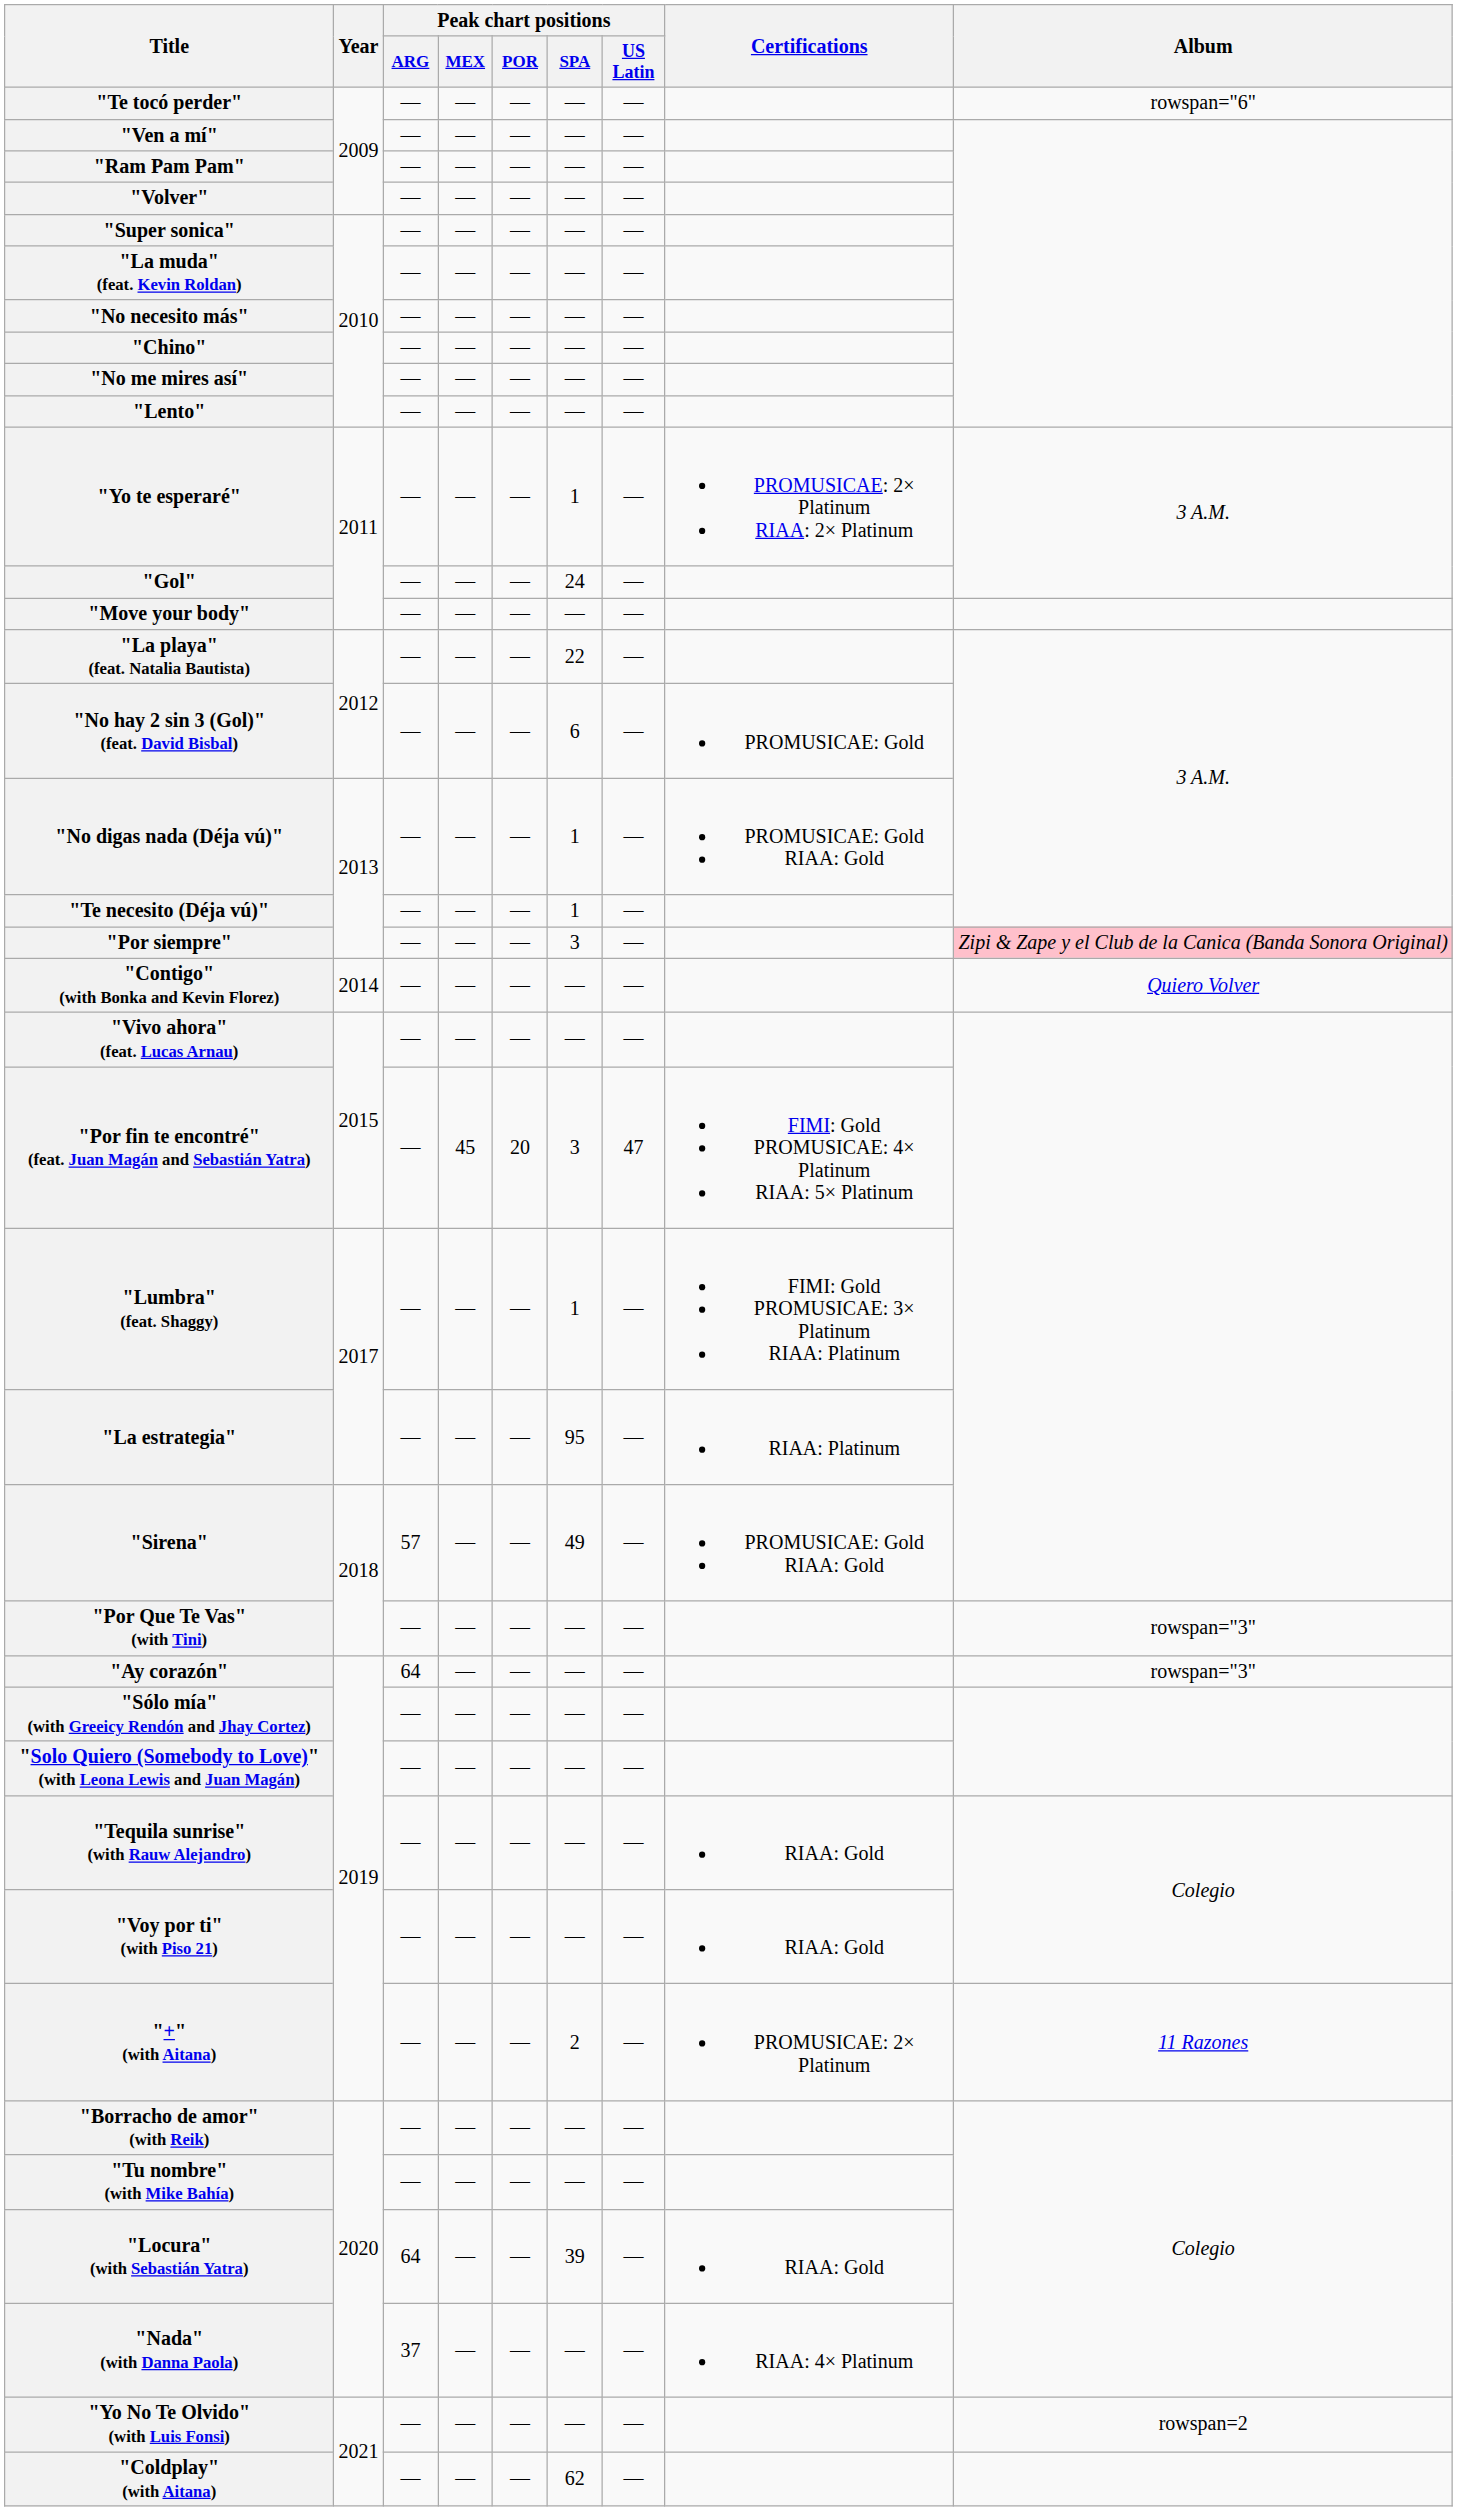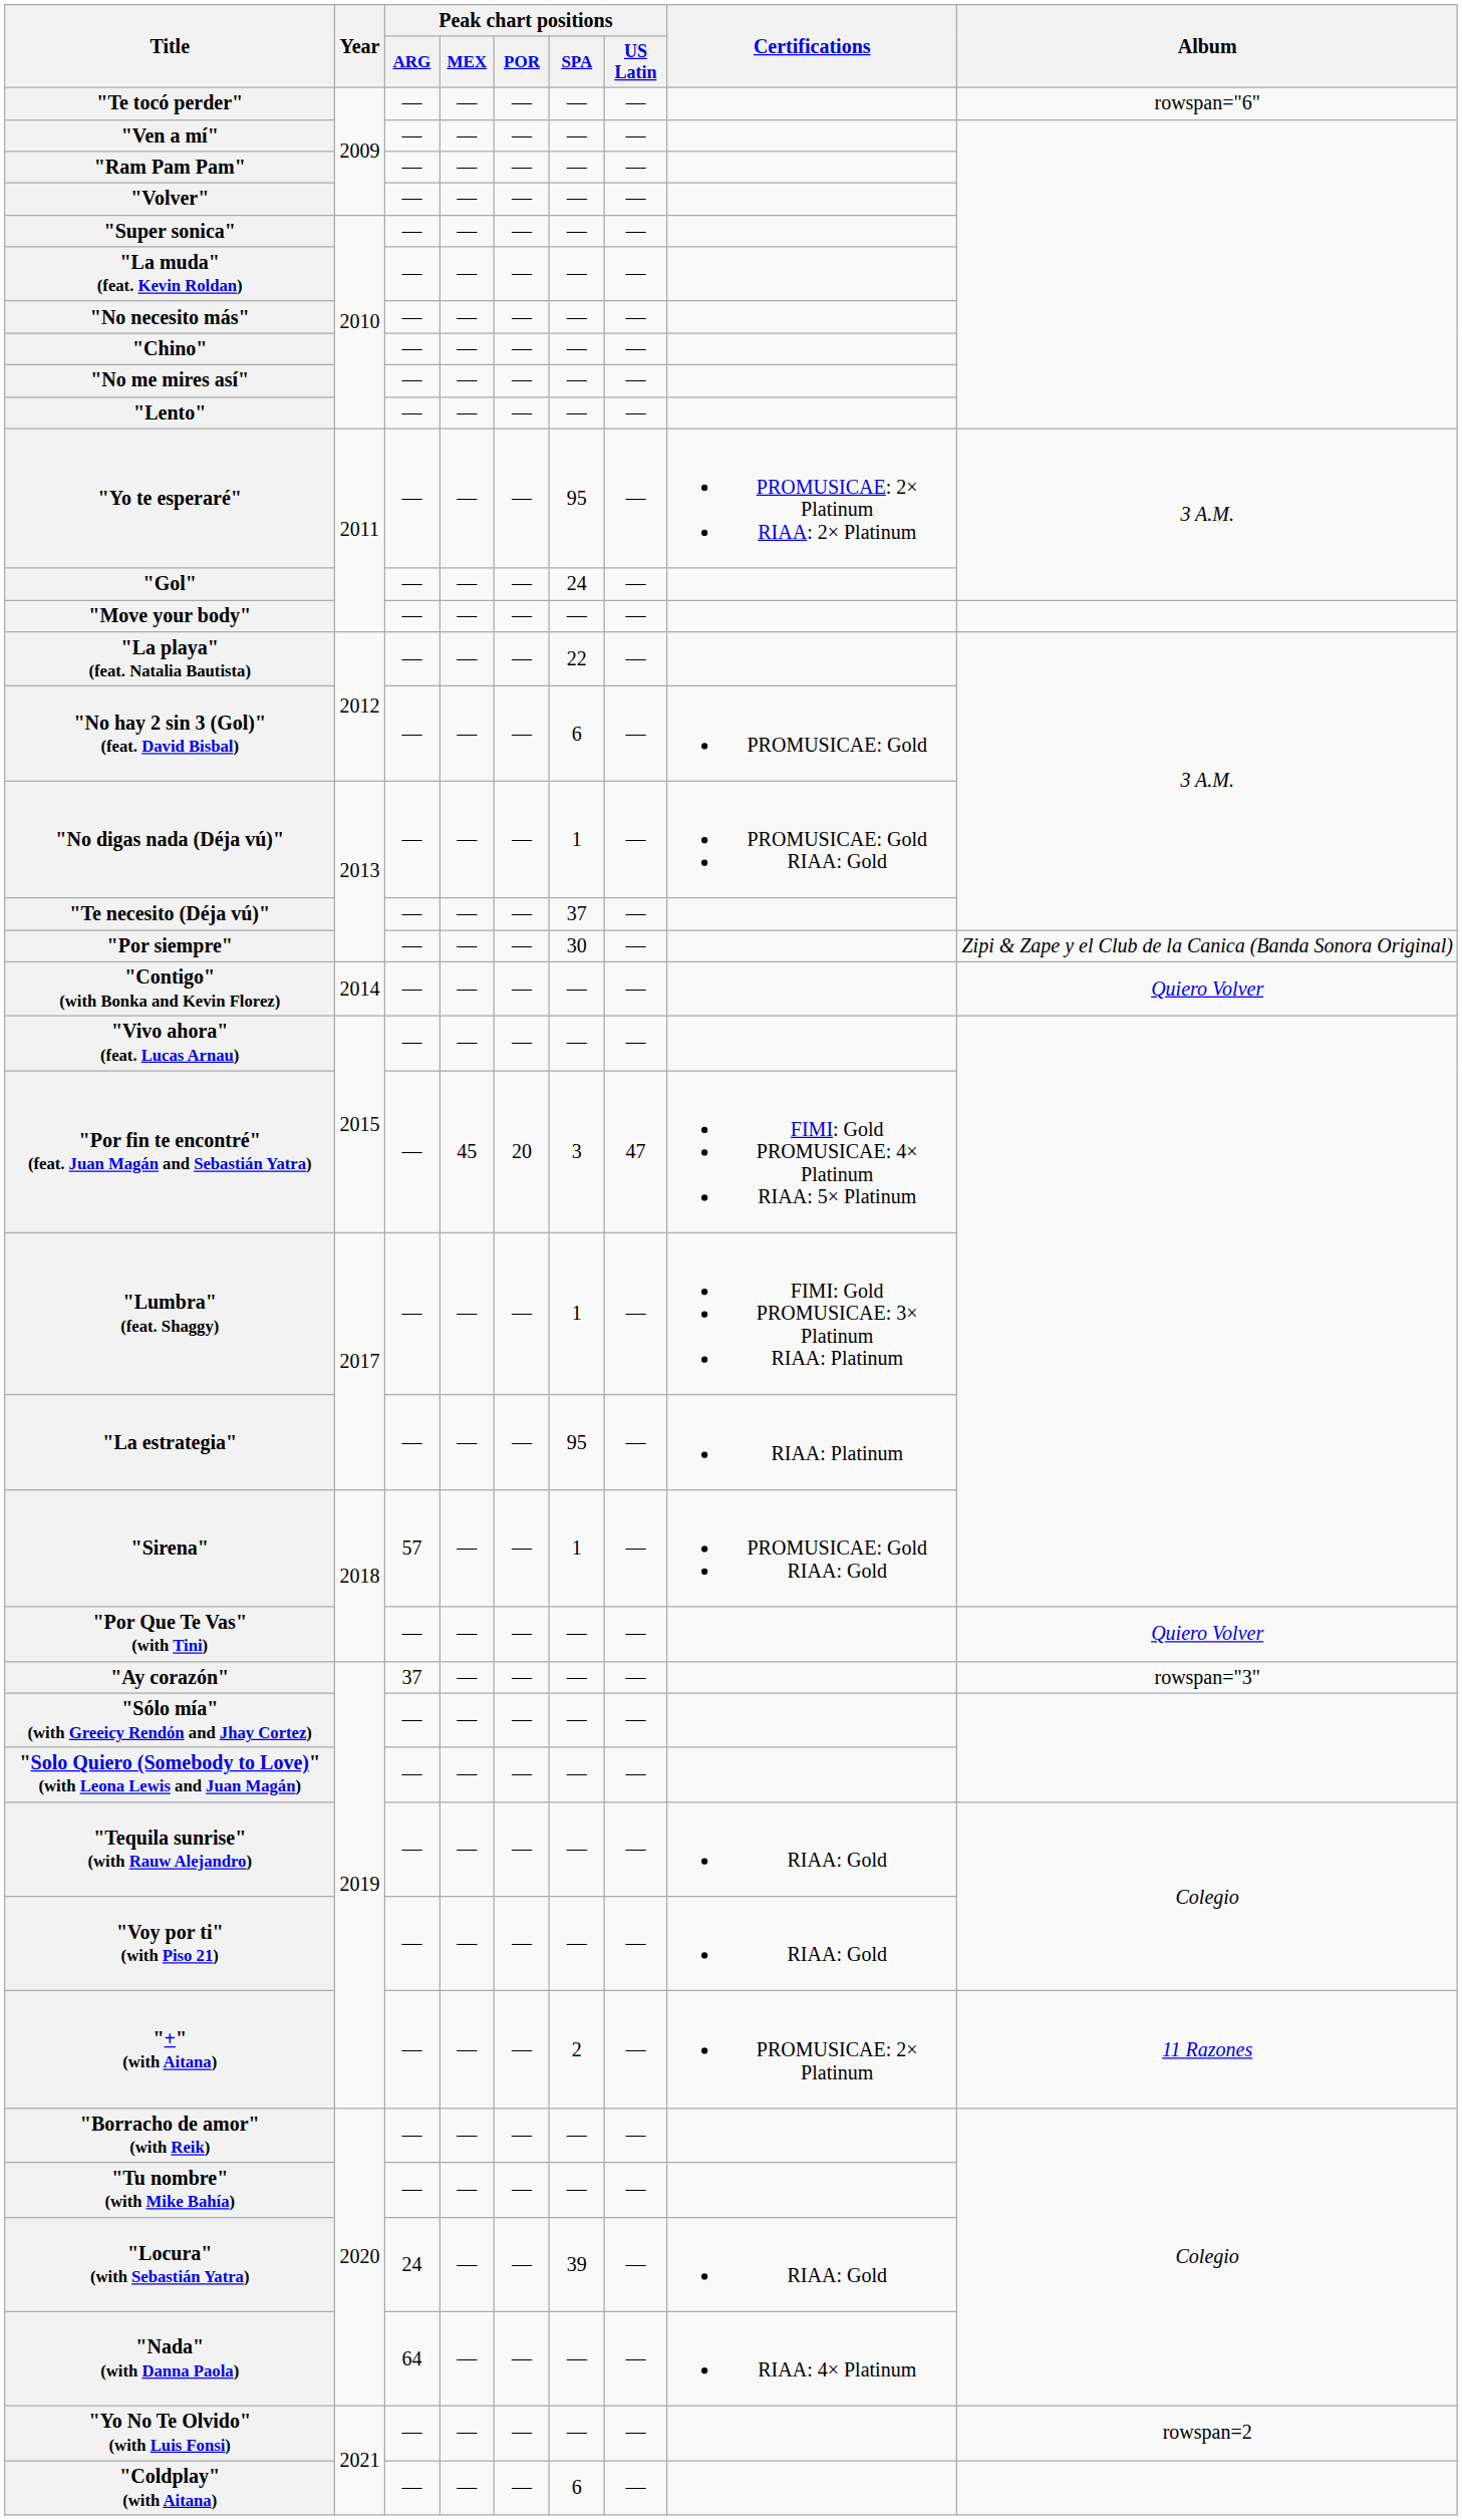"Yo te esperaré" | Peak chart positions / SPA: 1 -> 95
"Te necesito (Déja vú)" | Peak chart positions / SPA: 1 -> 37
"Por siempre" | Peak chart positions / SPA: 3 -> 30
"Por siempre" | Album: pink background -> no background
"Sirena" | Peak chart positions / SPA: 49 -> 1
"Por Que Te Vas" (with Tini) | Album: rowspan="3" -> Quiero Volver
"Ay corazón" | Peak chart positions / ARG: 64 -> 37
"Locura" (with Sebastián Yatra) | Peak chart positions / ARG: 64 -> 24
"Nada" (with Danna Paola) | Peak chart positions / ARG: 37 -> 64
"Coldplay" (with Aitana) | Peak chart positions / SPA: 62 -> 6
